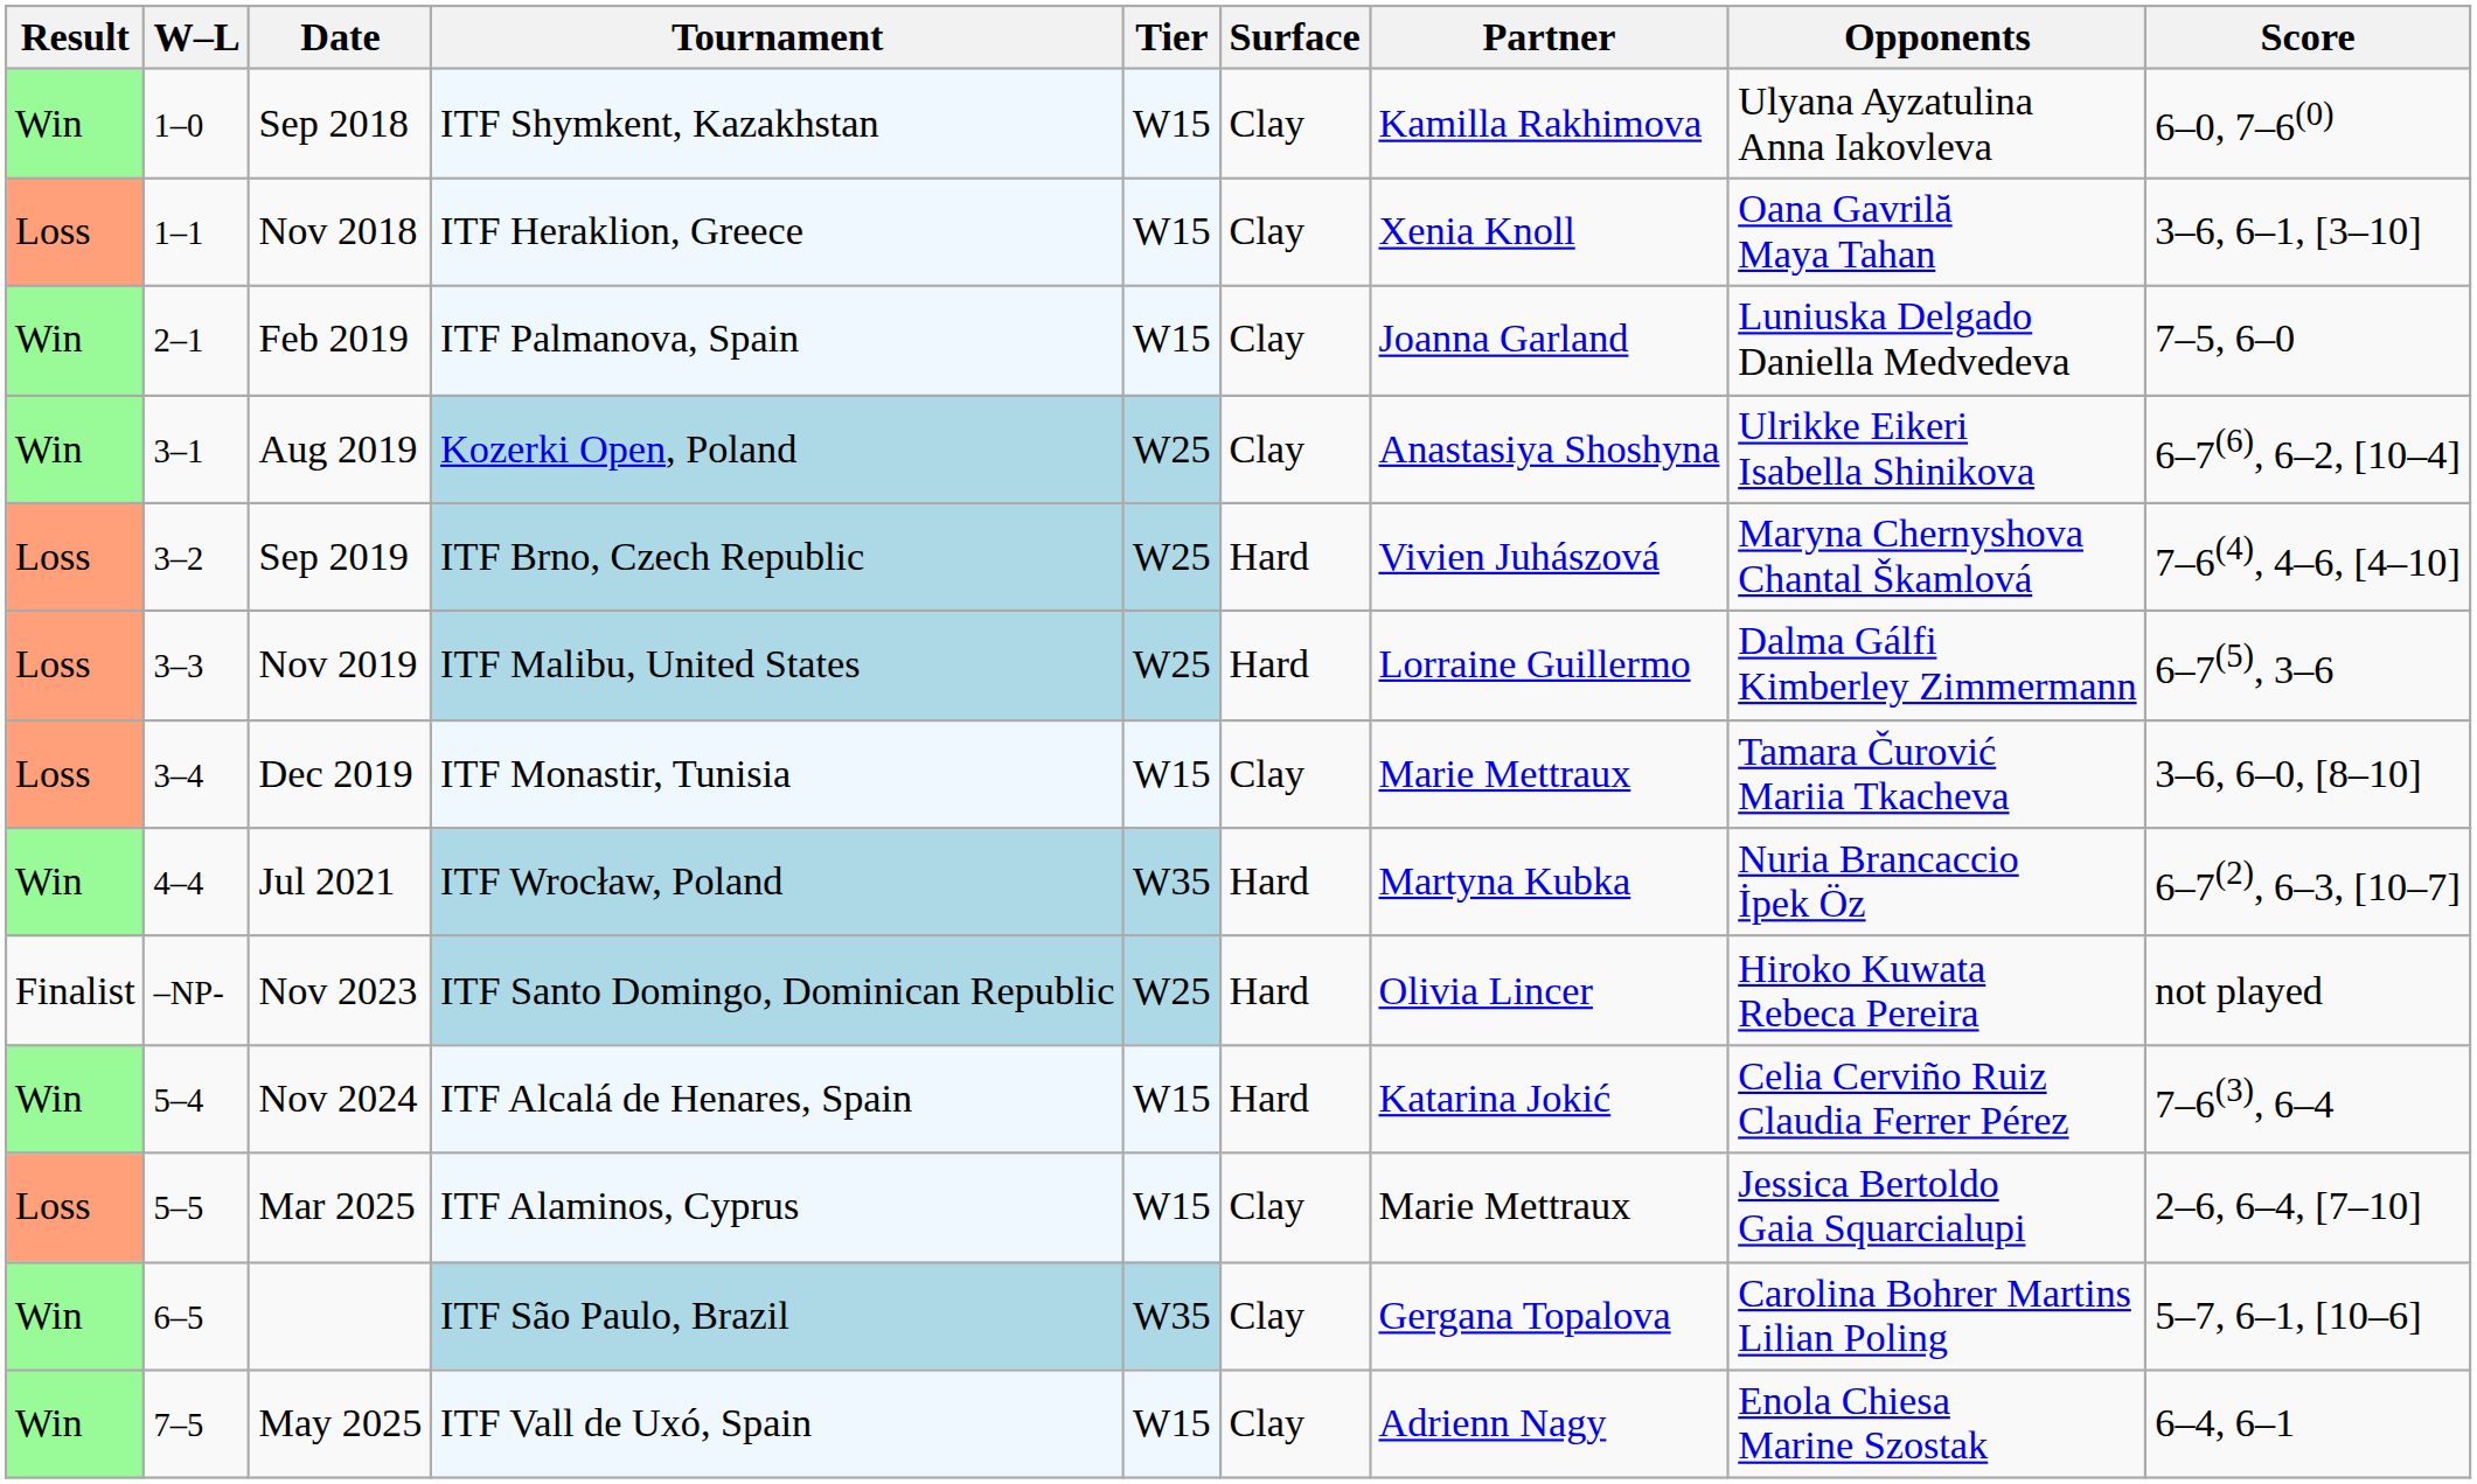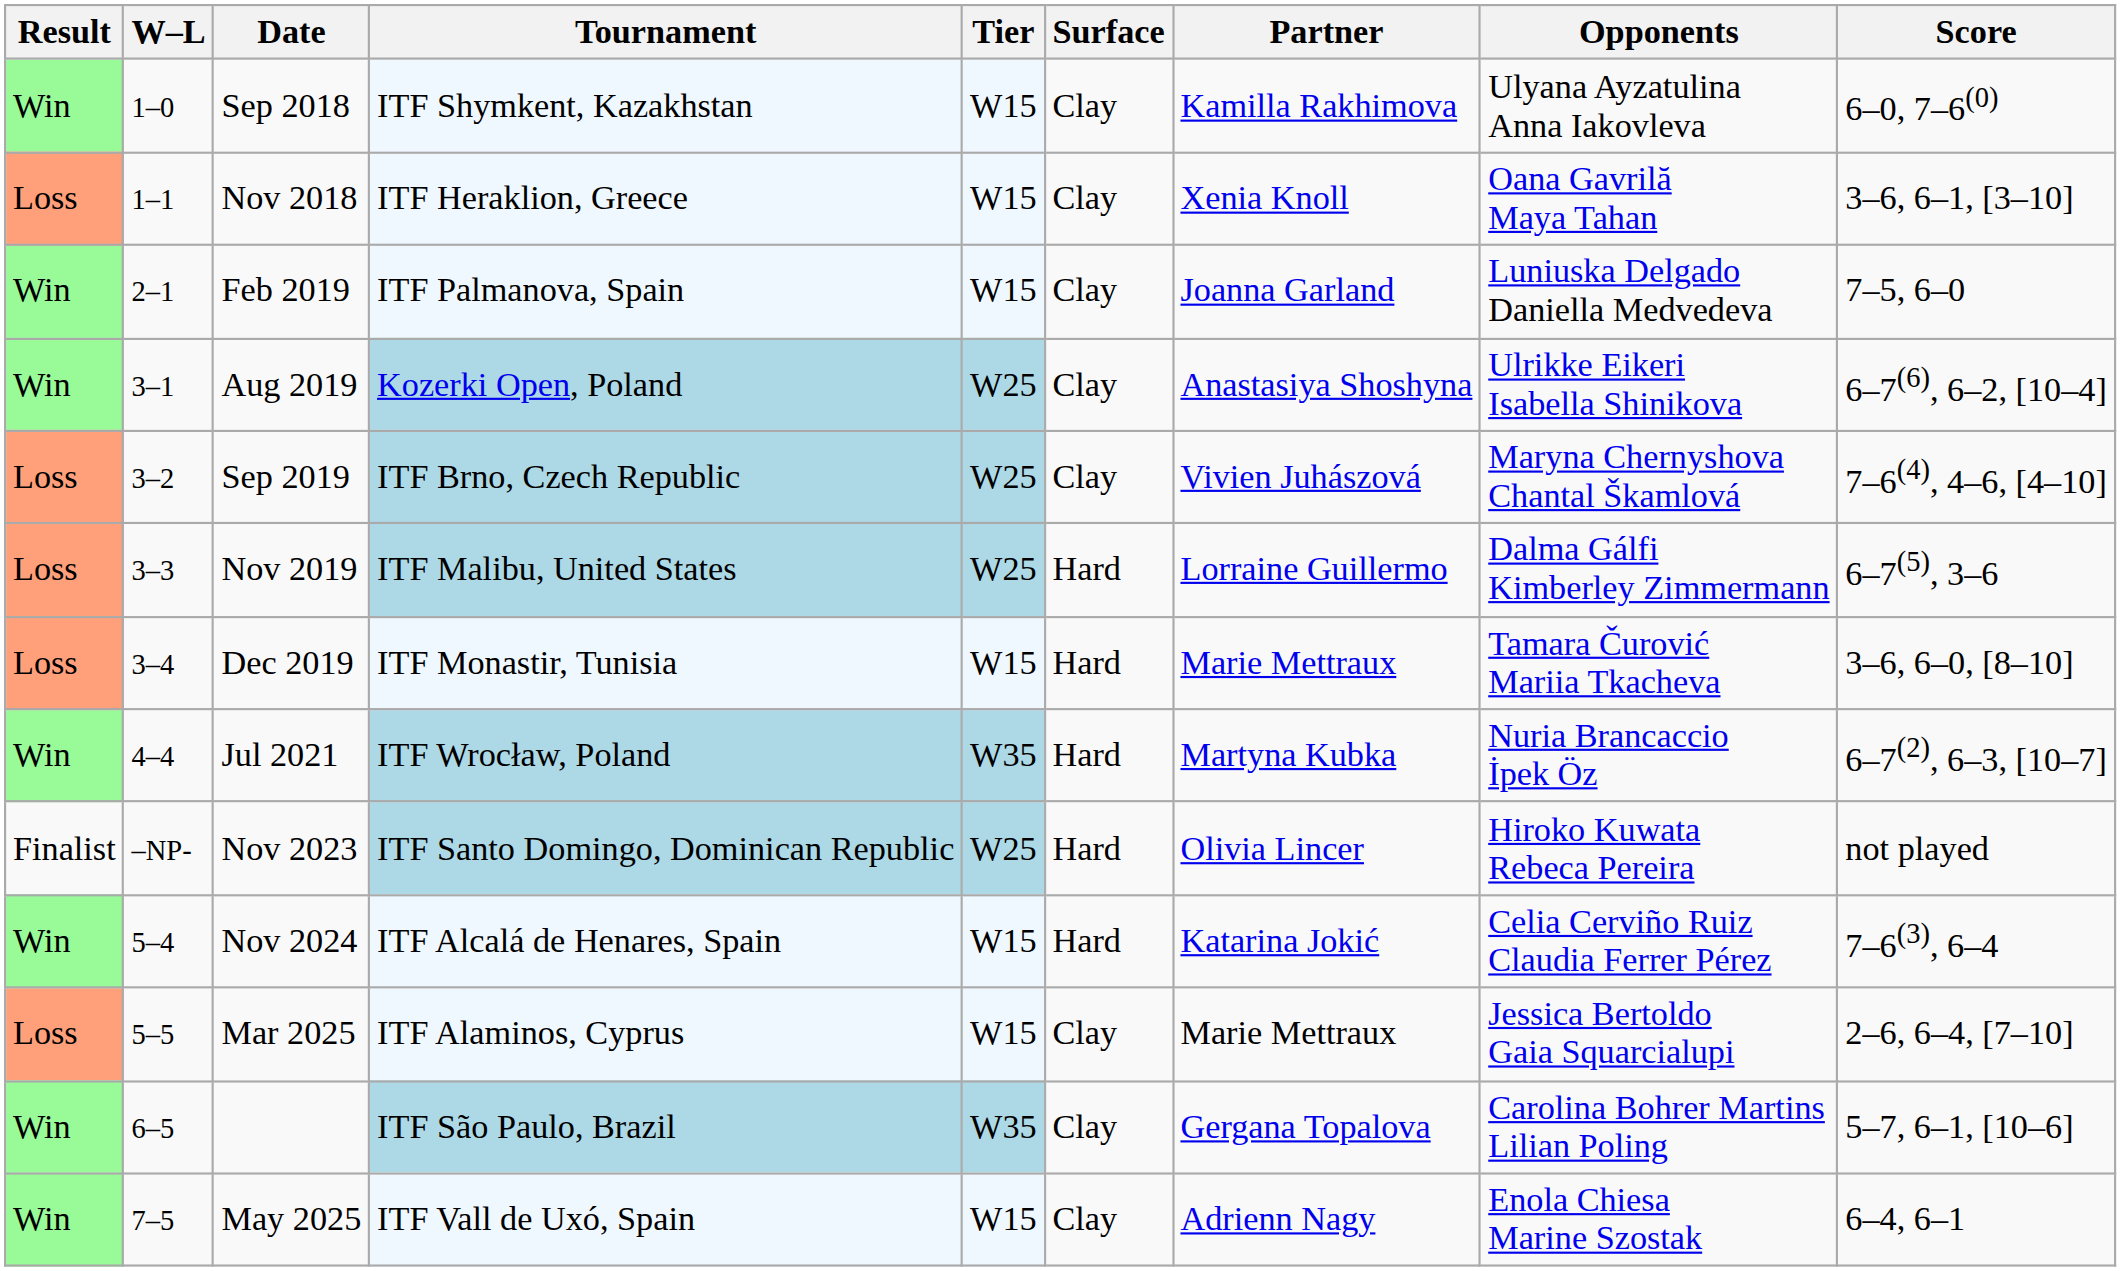Sep 2019 | Surface: Hard -> Clay
Dec 2019 | Surface: Clay -> Hard
